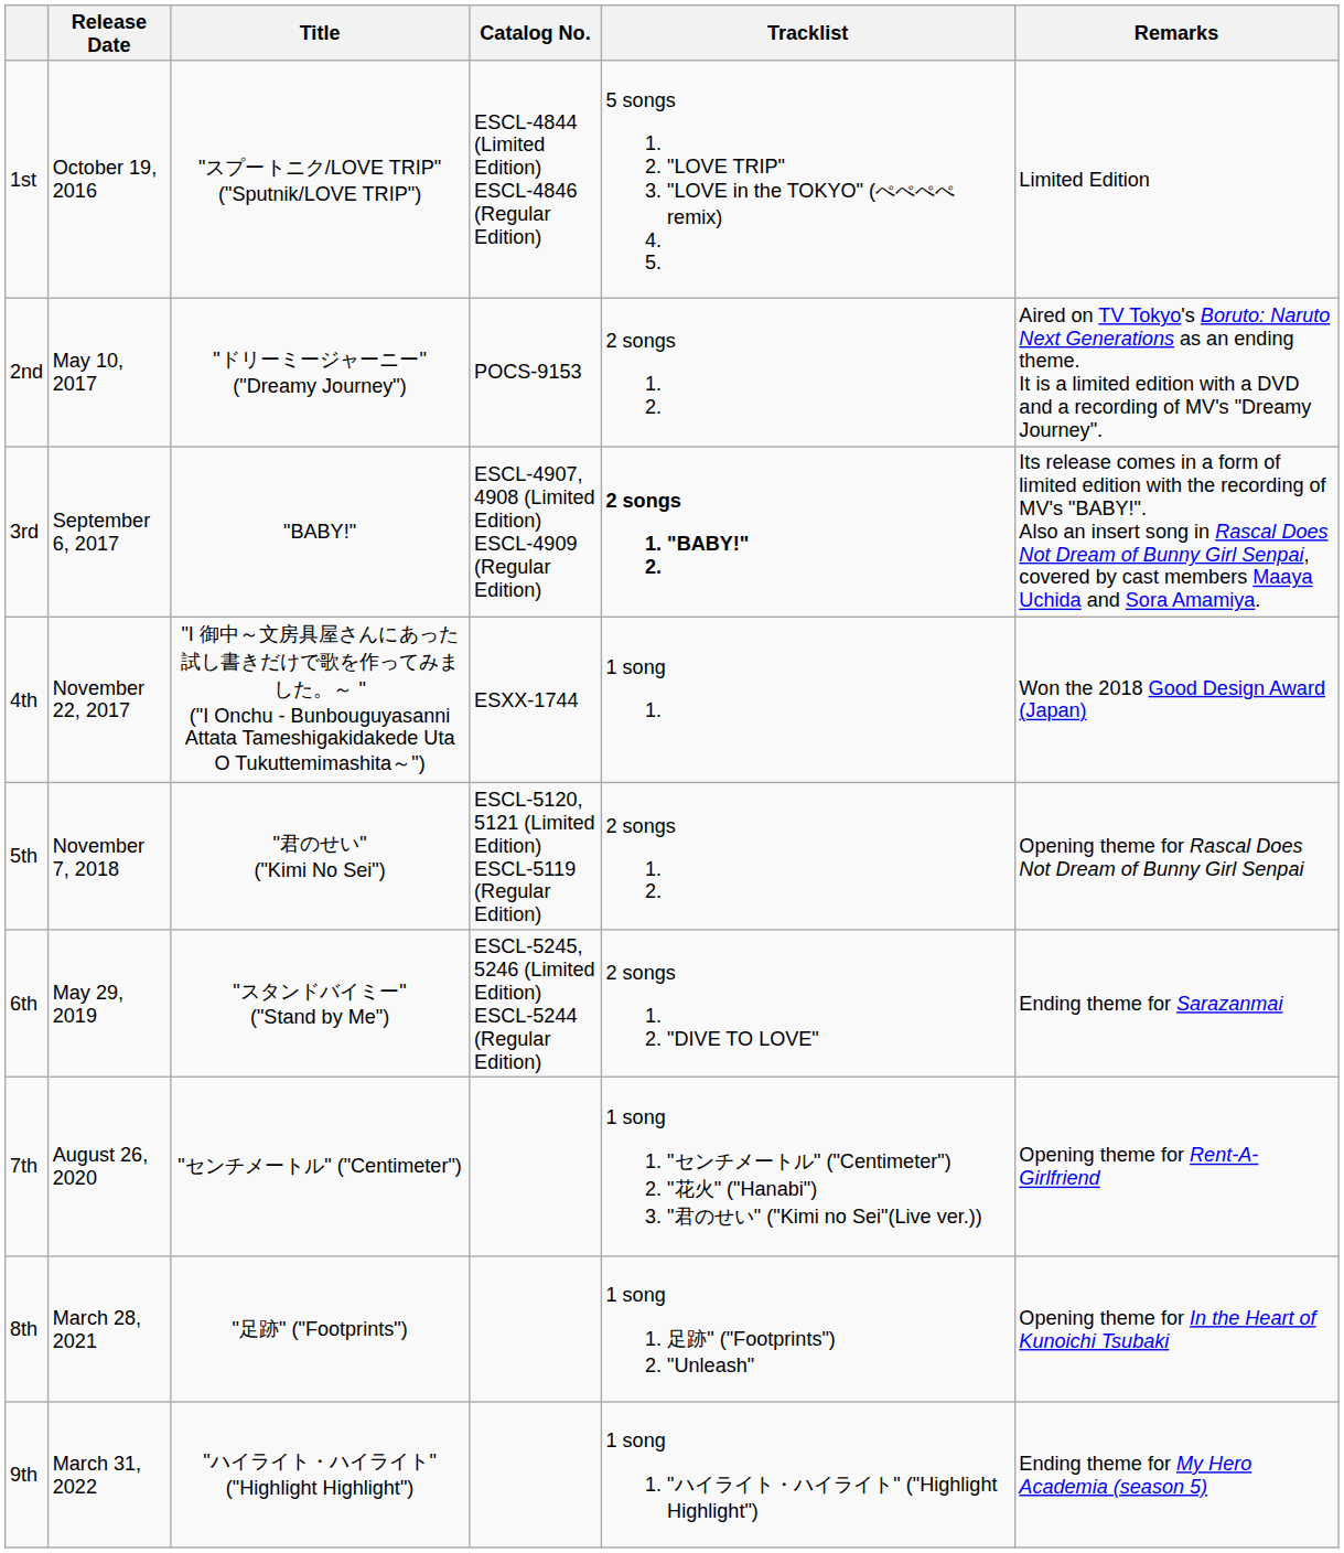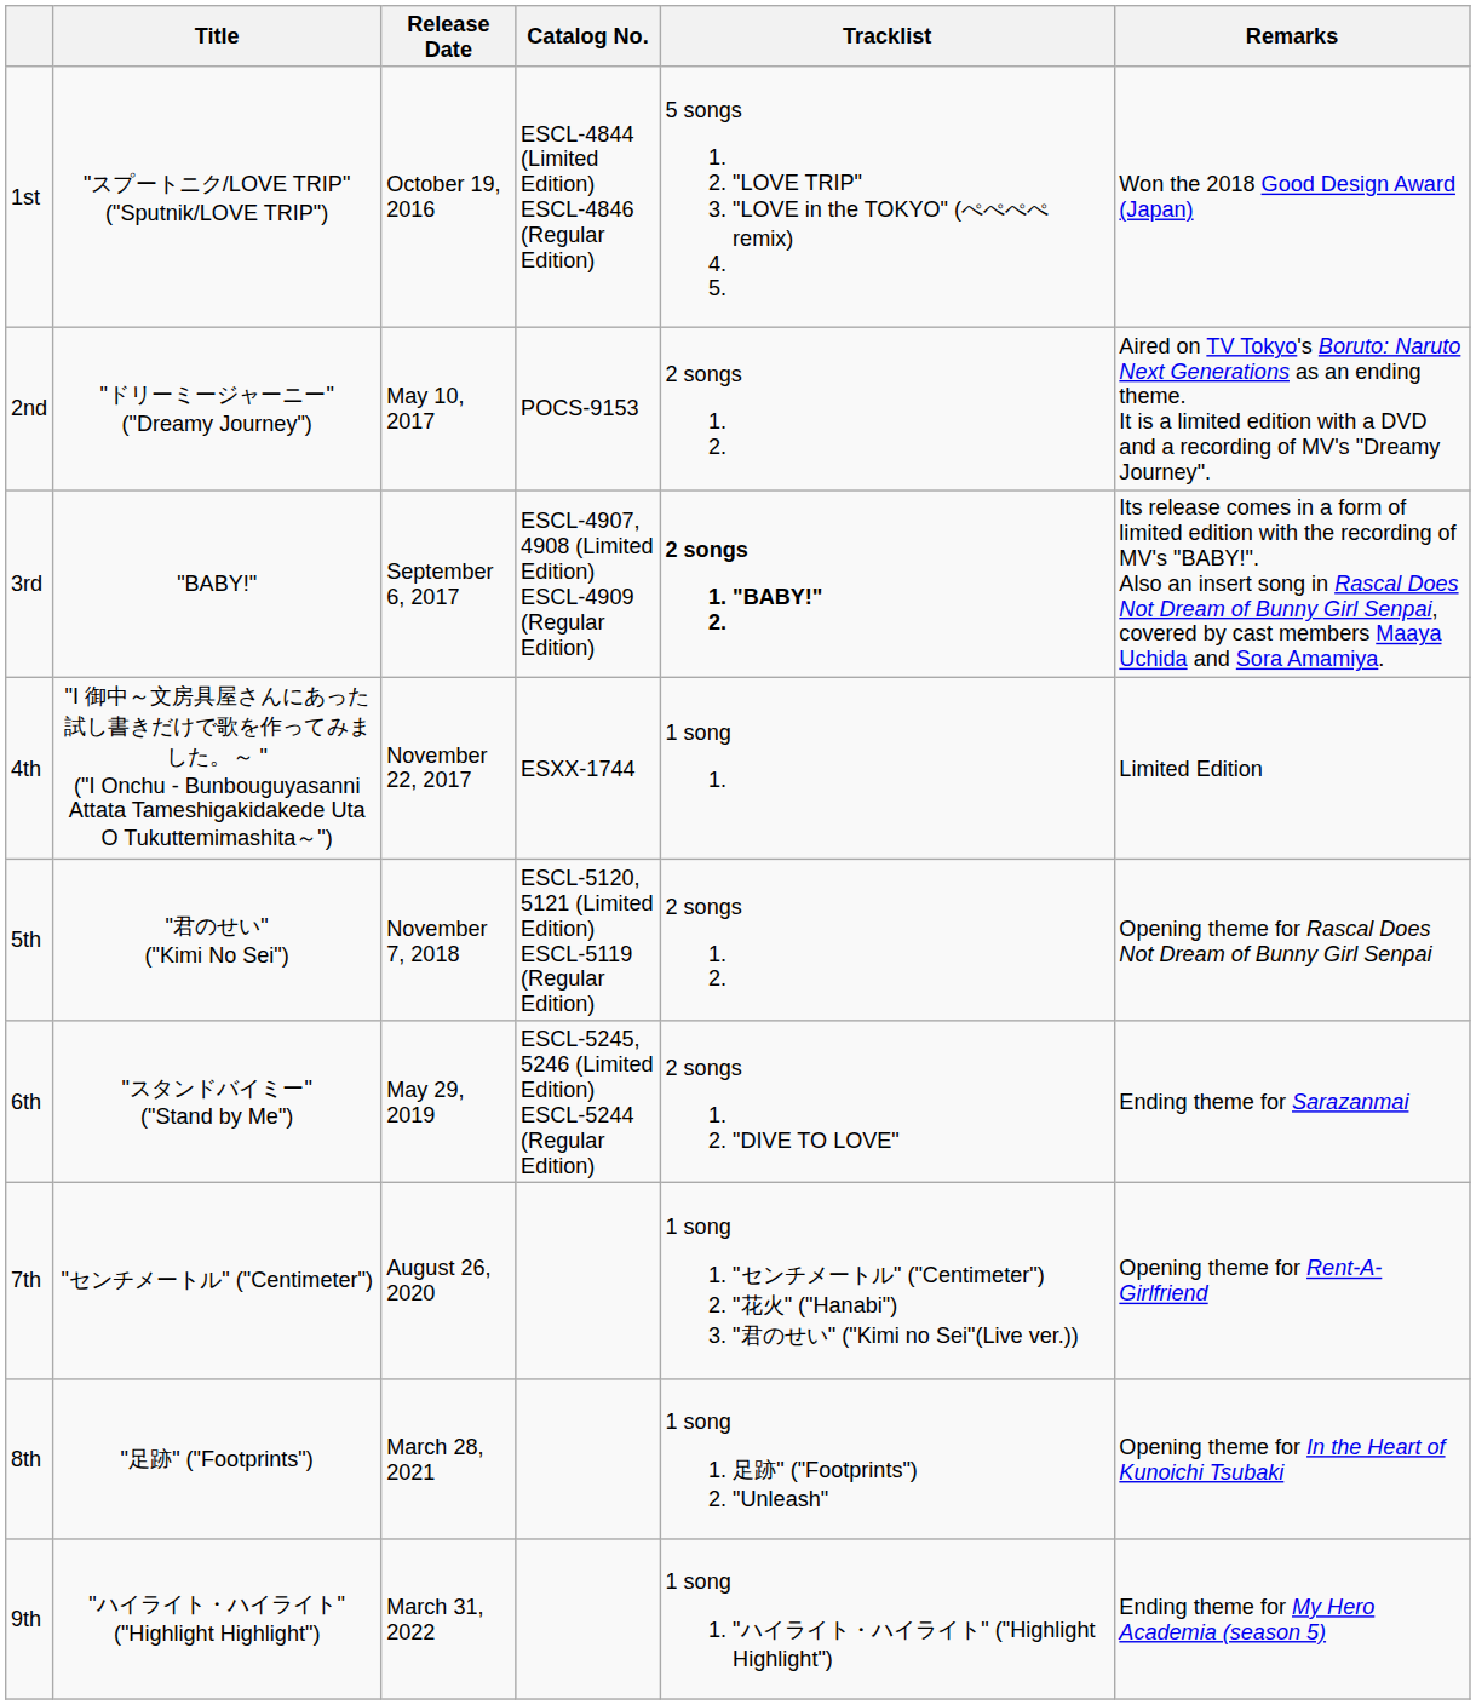columns swapped: Release Date <-> Title
1st | Remarks: Limited Edition -> Won the 2018 Good Design Award (Japan)
4th | Remarks: Won the 2018 Good Design Award (Japan) -> Limited Edition
